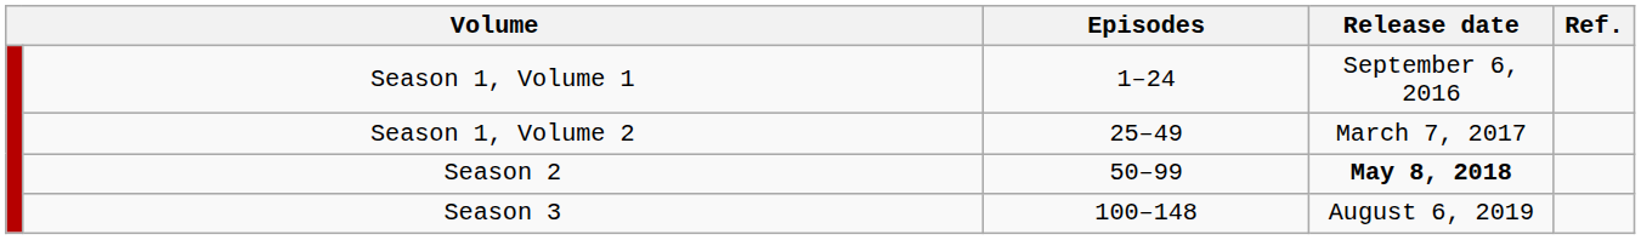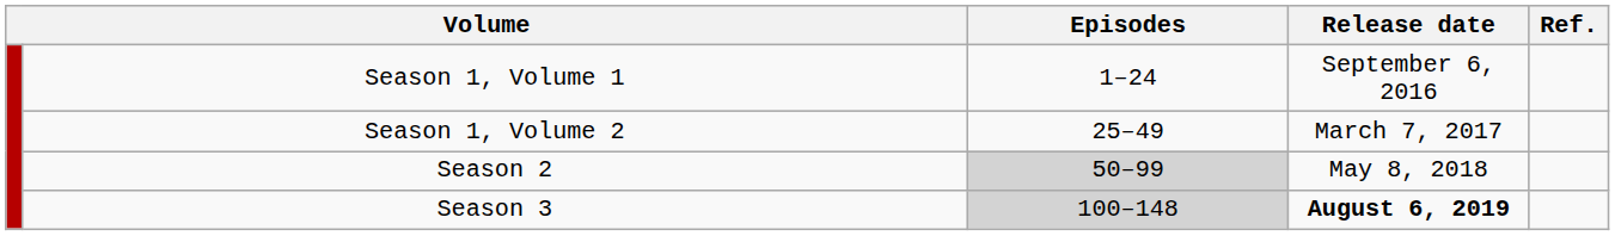Season 2 | Episodes: no background -> lightgrey background
Season 2 | Release date: bold -> normal
Season 3 | Episodes: no background -> lightgrey background
Season 3 | Release date: normal -> bold
